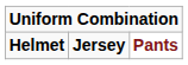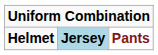Helmet | column 2: no background -> lightblue background
